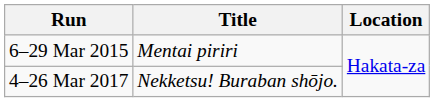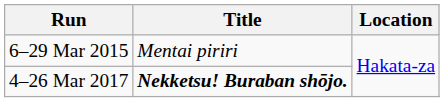4–26 Mar 2017 | Title: normal -> bold
